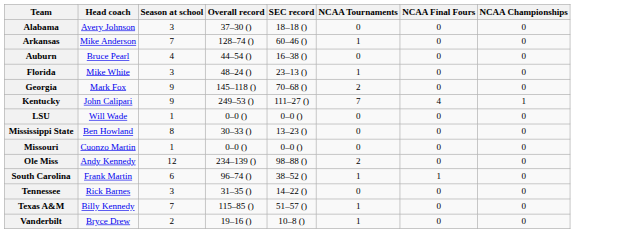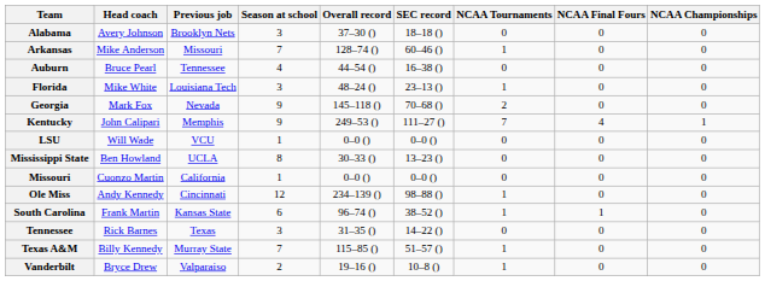+ column: Previous job | Brooklyn Nets | Missouri | Tennessee | Louisiana Tech | Nevada | Memphis | VCU | UCLA | California | Cincinnati | Kansas State | Texas | Murray State | Valparaiso
Ole Miss | NCAA Tournaments: 2 -> 1
